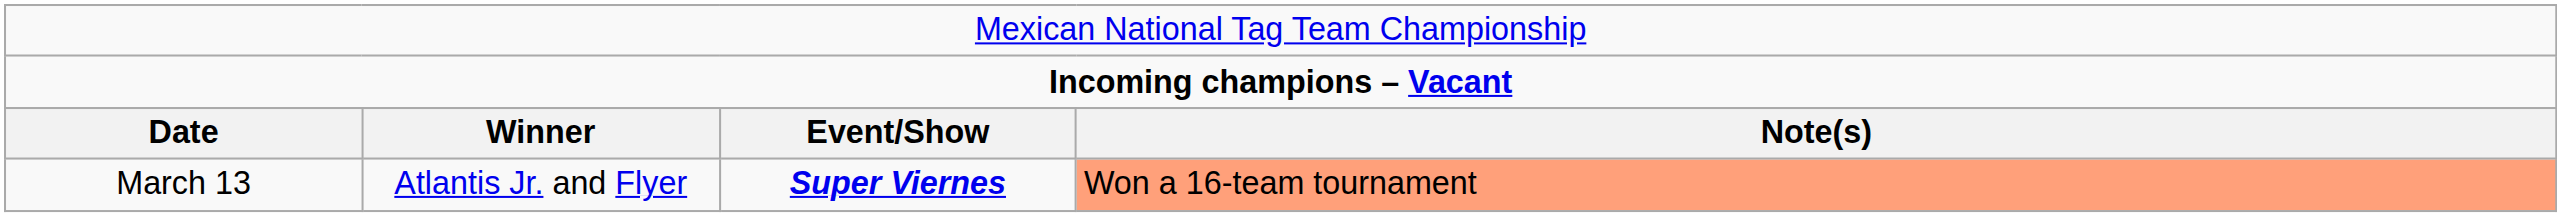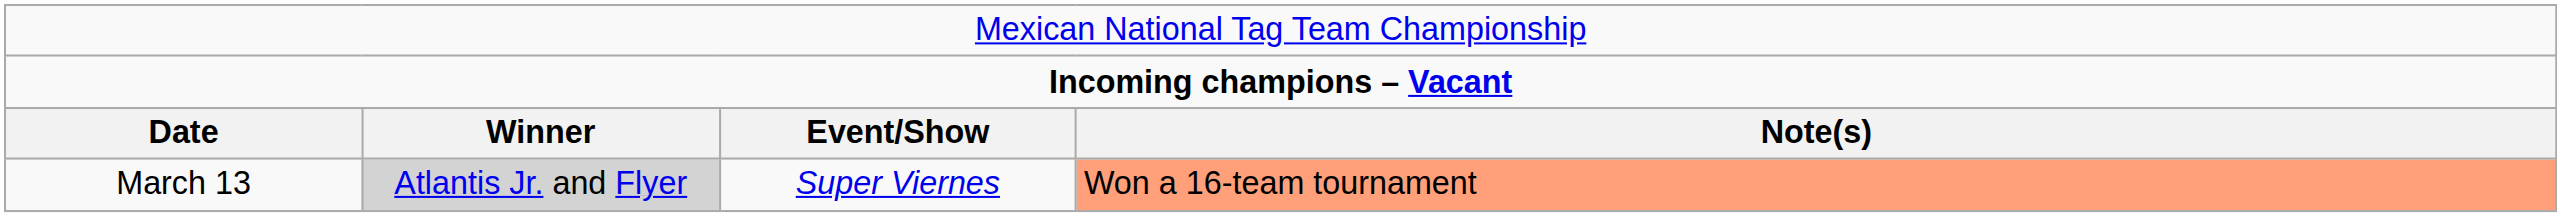March 13 | column 2: no background -> lightgrey background
March 13 | column 3: bold -> normal
